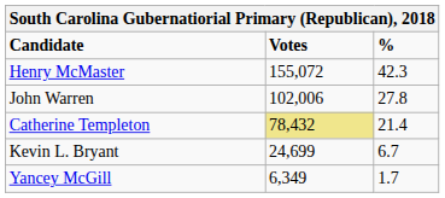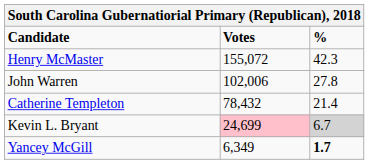Catherine Templeton | Votes: khaki background -> no background
Kevin L. Bryant | Votes: no background -> pink background
Kevin L. Bryant | %: no background -> lightgrey background
Yancey McGill | %: normal -> bold
